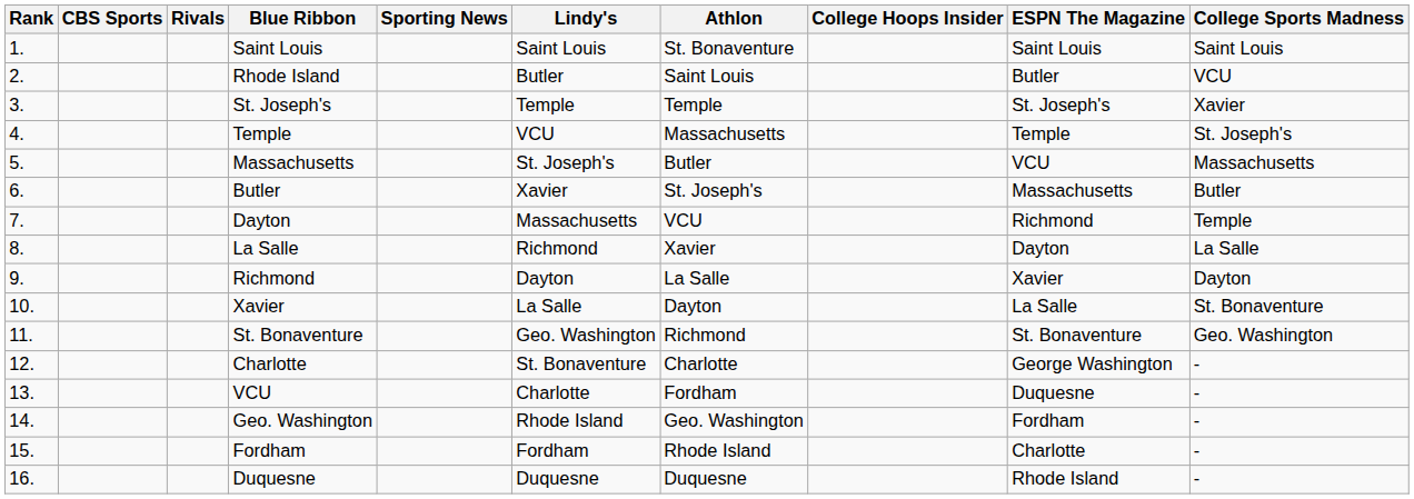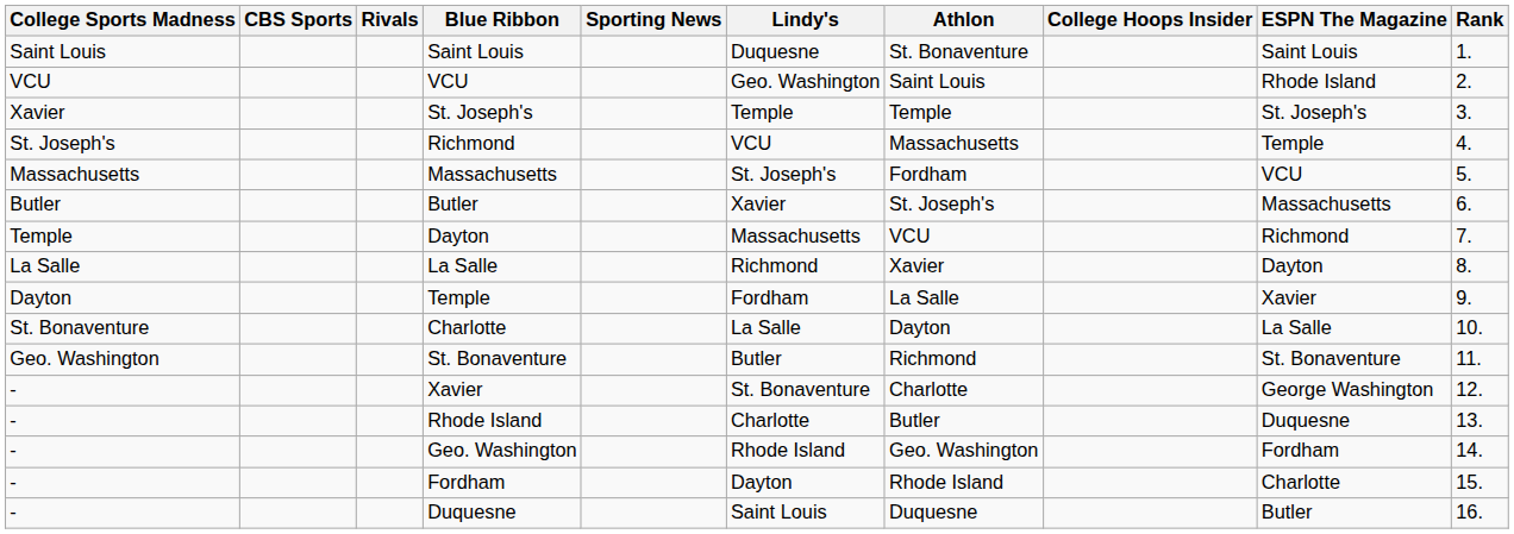columns swapped: Rank <-> College Sports Madness
row 2 | Lindy's: Saint Louis -> Duquesne
row 3 | Blue Ribbon: Rhode Island -> VCU
row 3 | Lindy's: Butler -> Geo. Washington
row 3 | ESPN The Magazine: Butler -> Rhode Island
row 5 | Blue Ribbon: Temple -> Richmond
row 6 | Athlon: Butler -> Fordham
row 10 | Blue Ribbon: Richmond -> Temple
row 10 | Lindy's: Dayton -> Fordham
row 11 | Blue Ribbon: Xavier -> Charlotte
row 12 | Lindy's: Geo. Washington -> Butler
row 13 | Blue Ribbon: Charlotte -> Xavier
row 14 | Blue Ribbon: VCU -> Rhode Island
row 14 | Athlon: Fordham -> Butler
row 16 | Lindy's: Fordham -> Dayton
row 17 | Lindy's: Duquesne -> Saint Louis
row 17 | ESPN The Magazine: Rhode Island -> Butler
